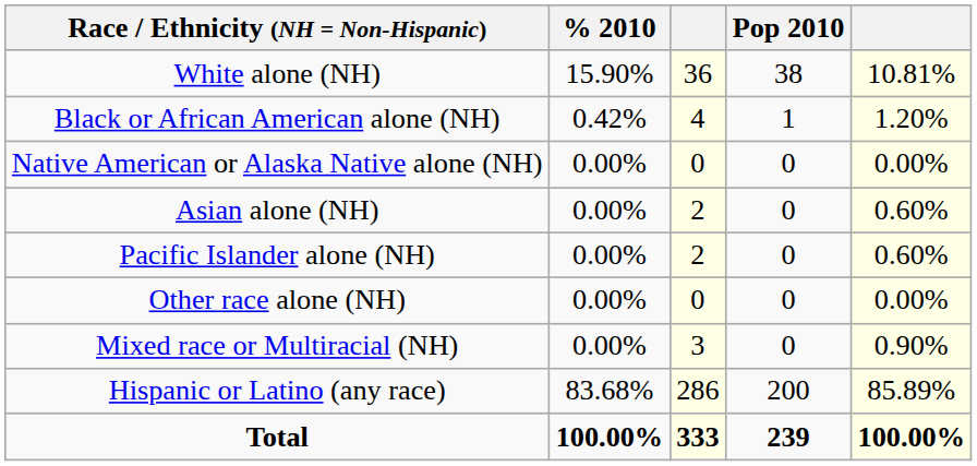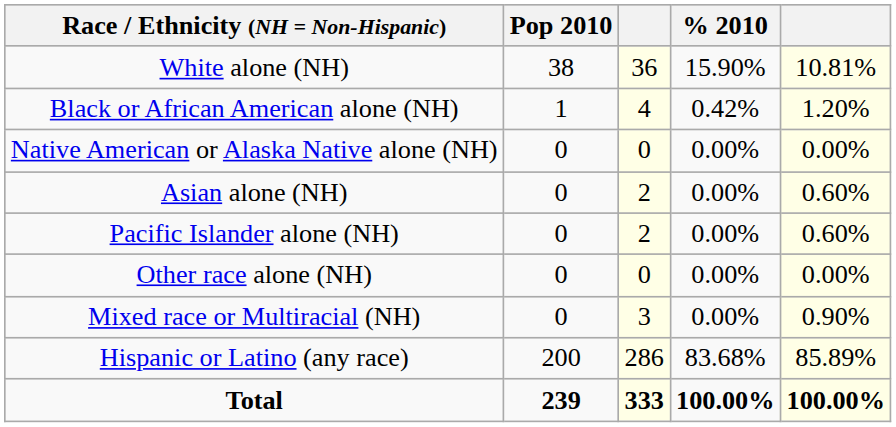columns swapped: Pop 2010 <-> % 2010
